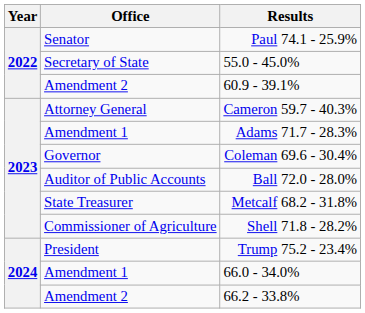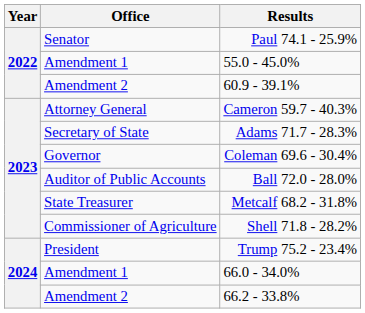55.0 - 45.0% | Office: Secretary of State -> Amendment 1
Adams 71.7 - 28.3% | Office: Amendment 1 -> Secretary of State
